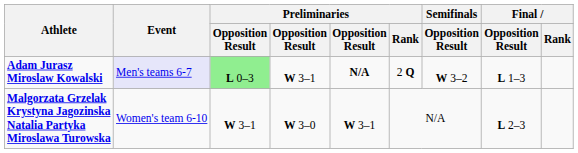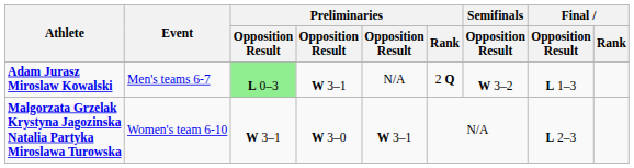Adam Jurasz Miroslaw Kowalski | Event: lavender background -> no background
Adam Jurasz Miroslaw Kowalski | column 5: bold -> normal
